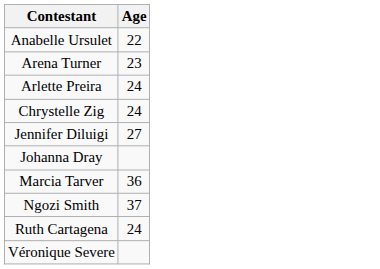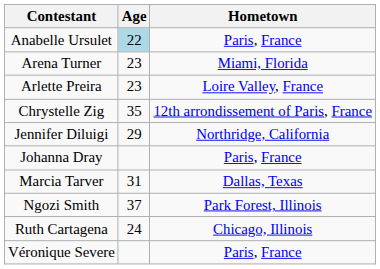+ column: Hometown | Paris, France | Miami, Florida | Loire Valley, France | 12th arrondissement of Paris, France | Northridge, California | Paris, France | Dallas, Texas | Park Forest, Illinois | Chicago, Illinois | Paris, France
Anabelle Ursulet | Age: no background -> lightblue background
Arlette Preira | Age: 24 -> 23
Chrystelle Zig | Age: 24 -> 35
Jennifer Diluigi | Age: 27 -> 29
Marcia Tarver | Age: 36 -> 31
